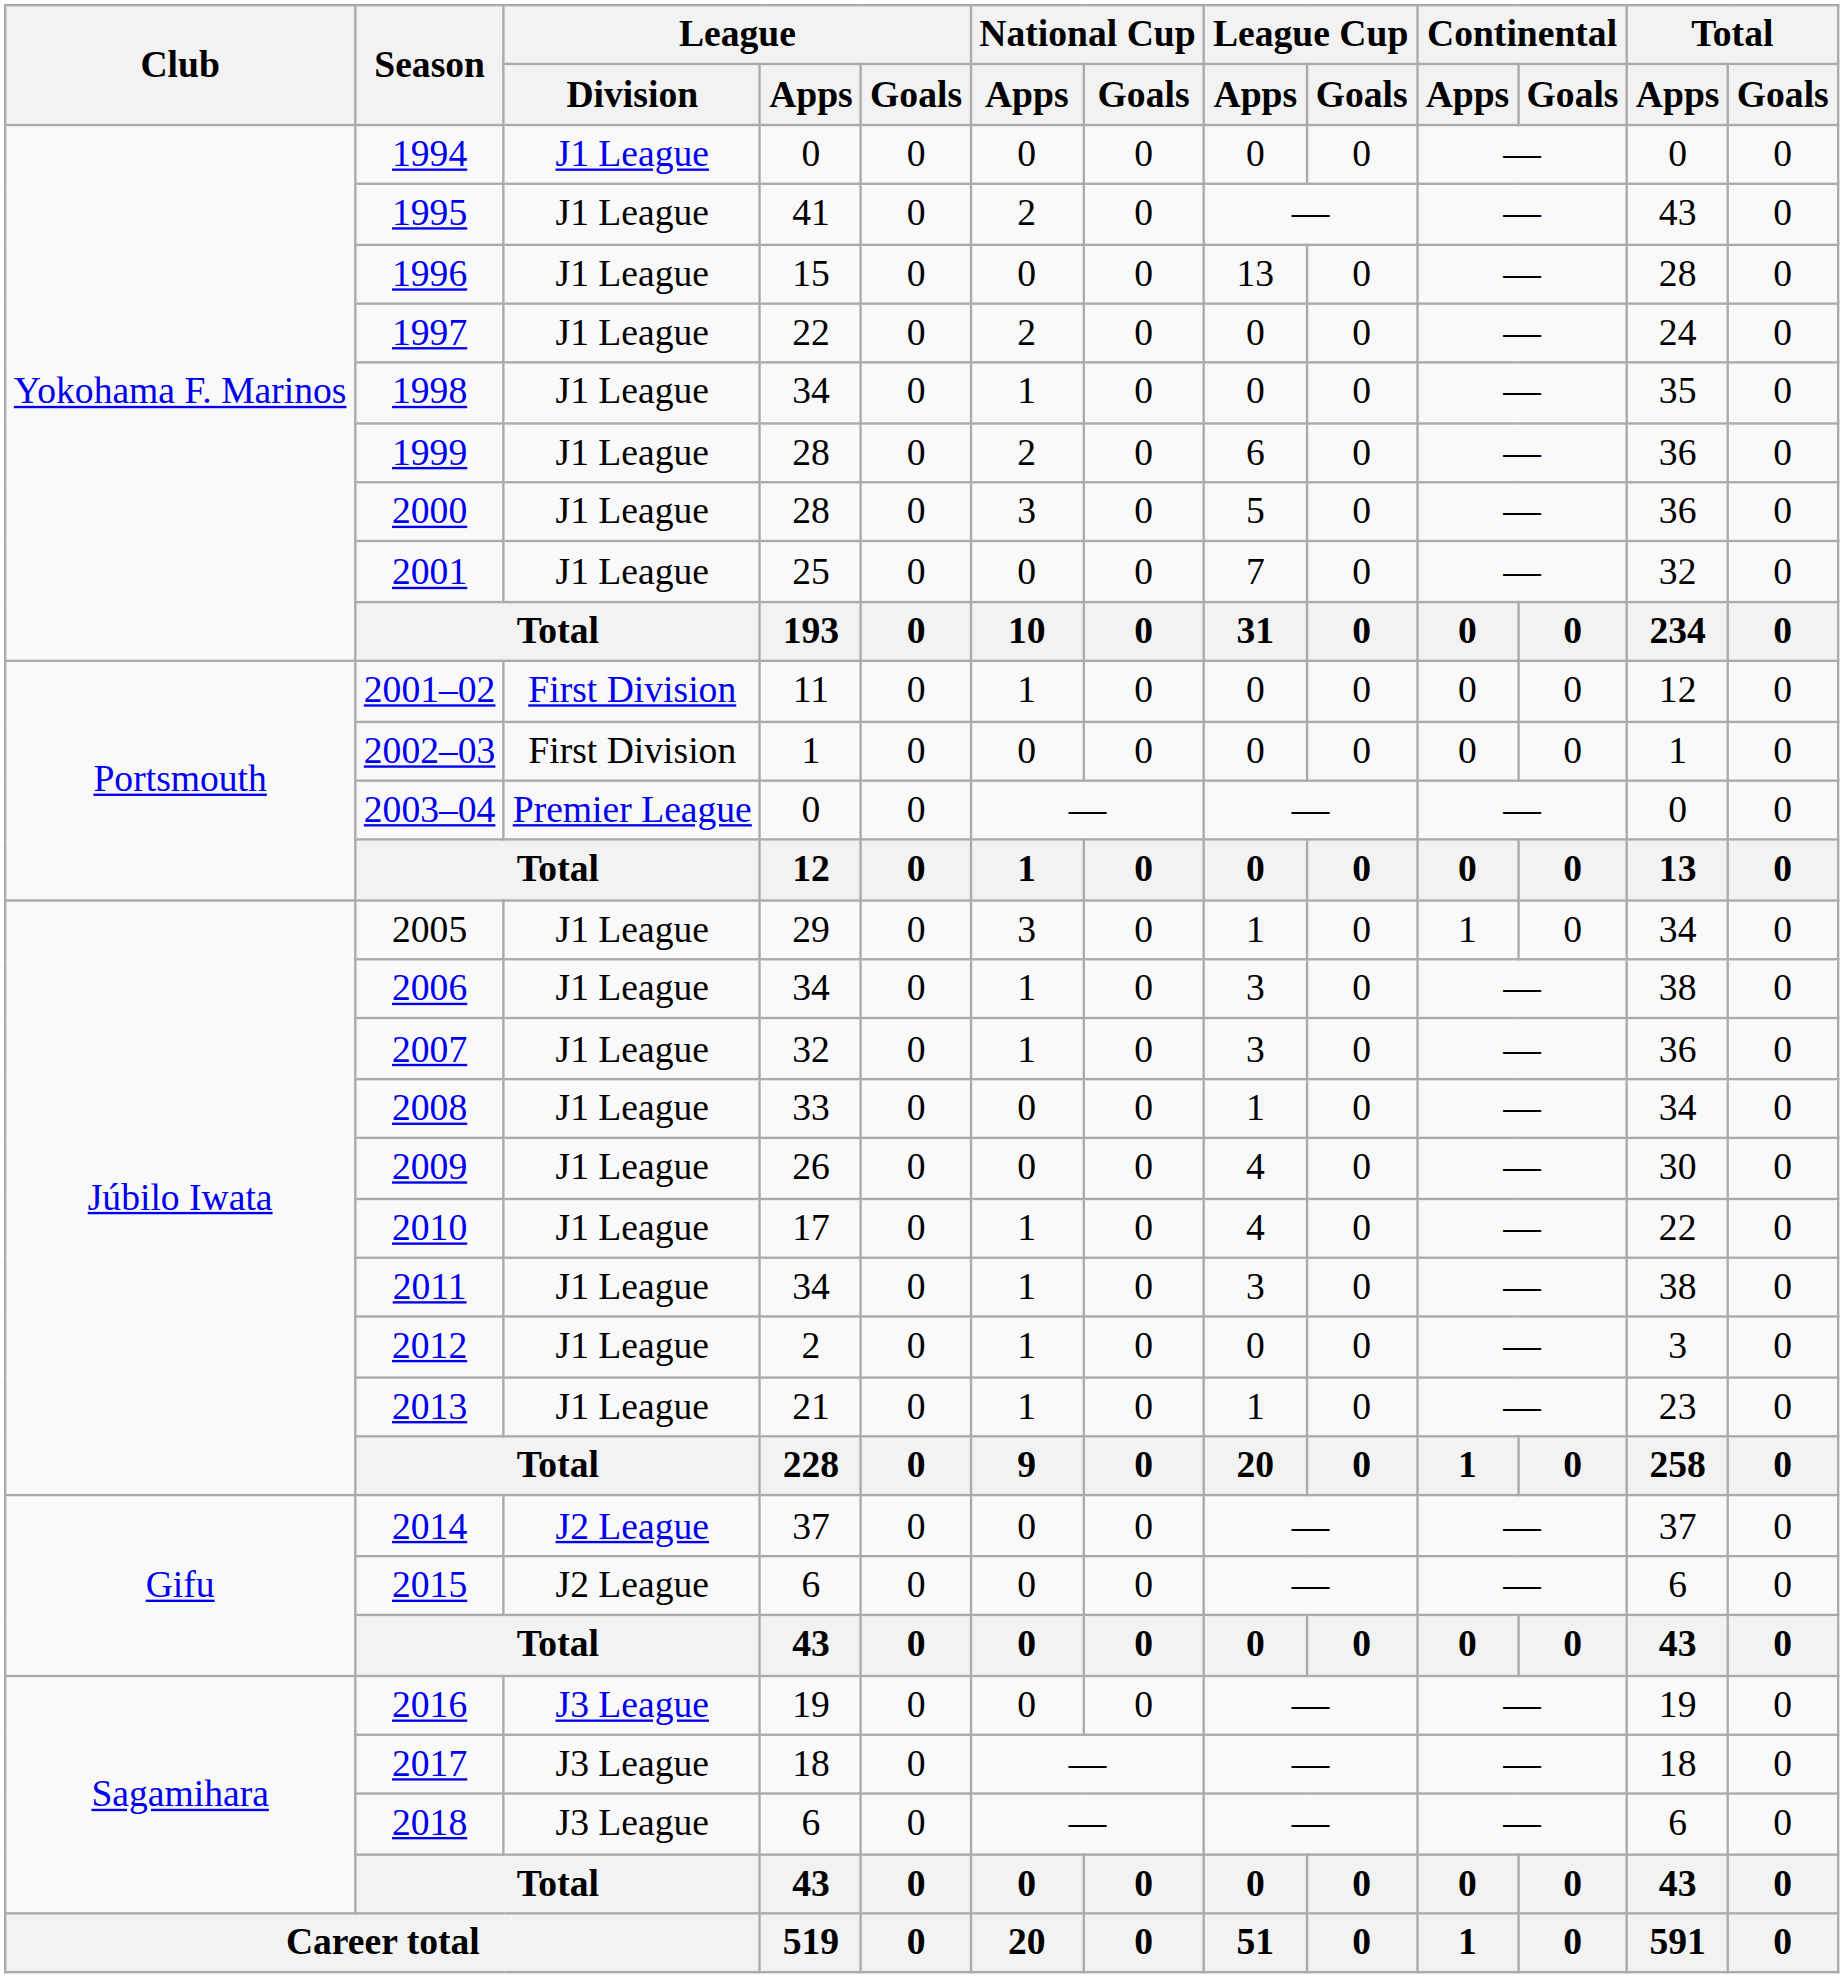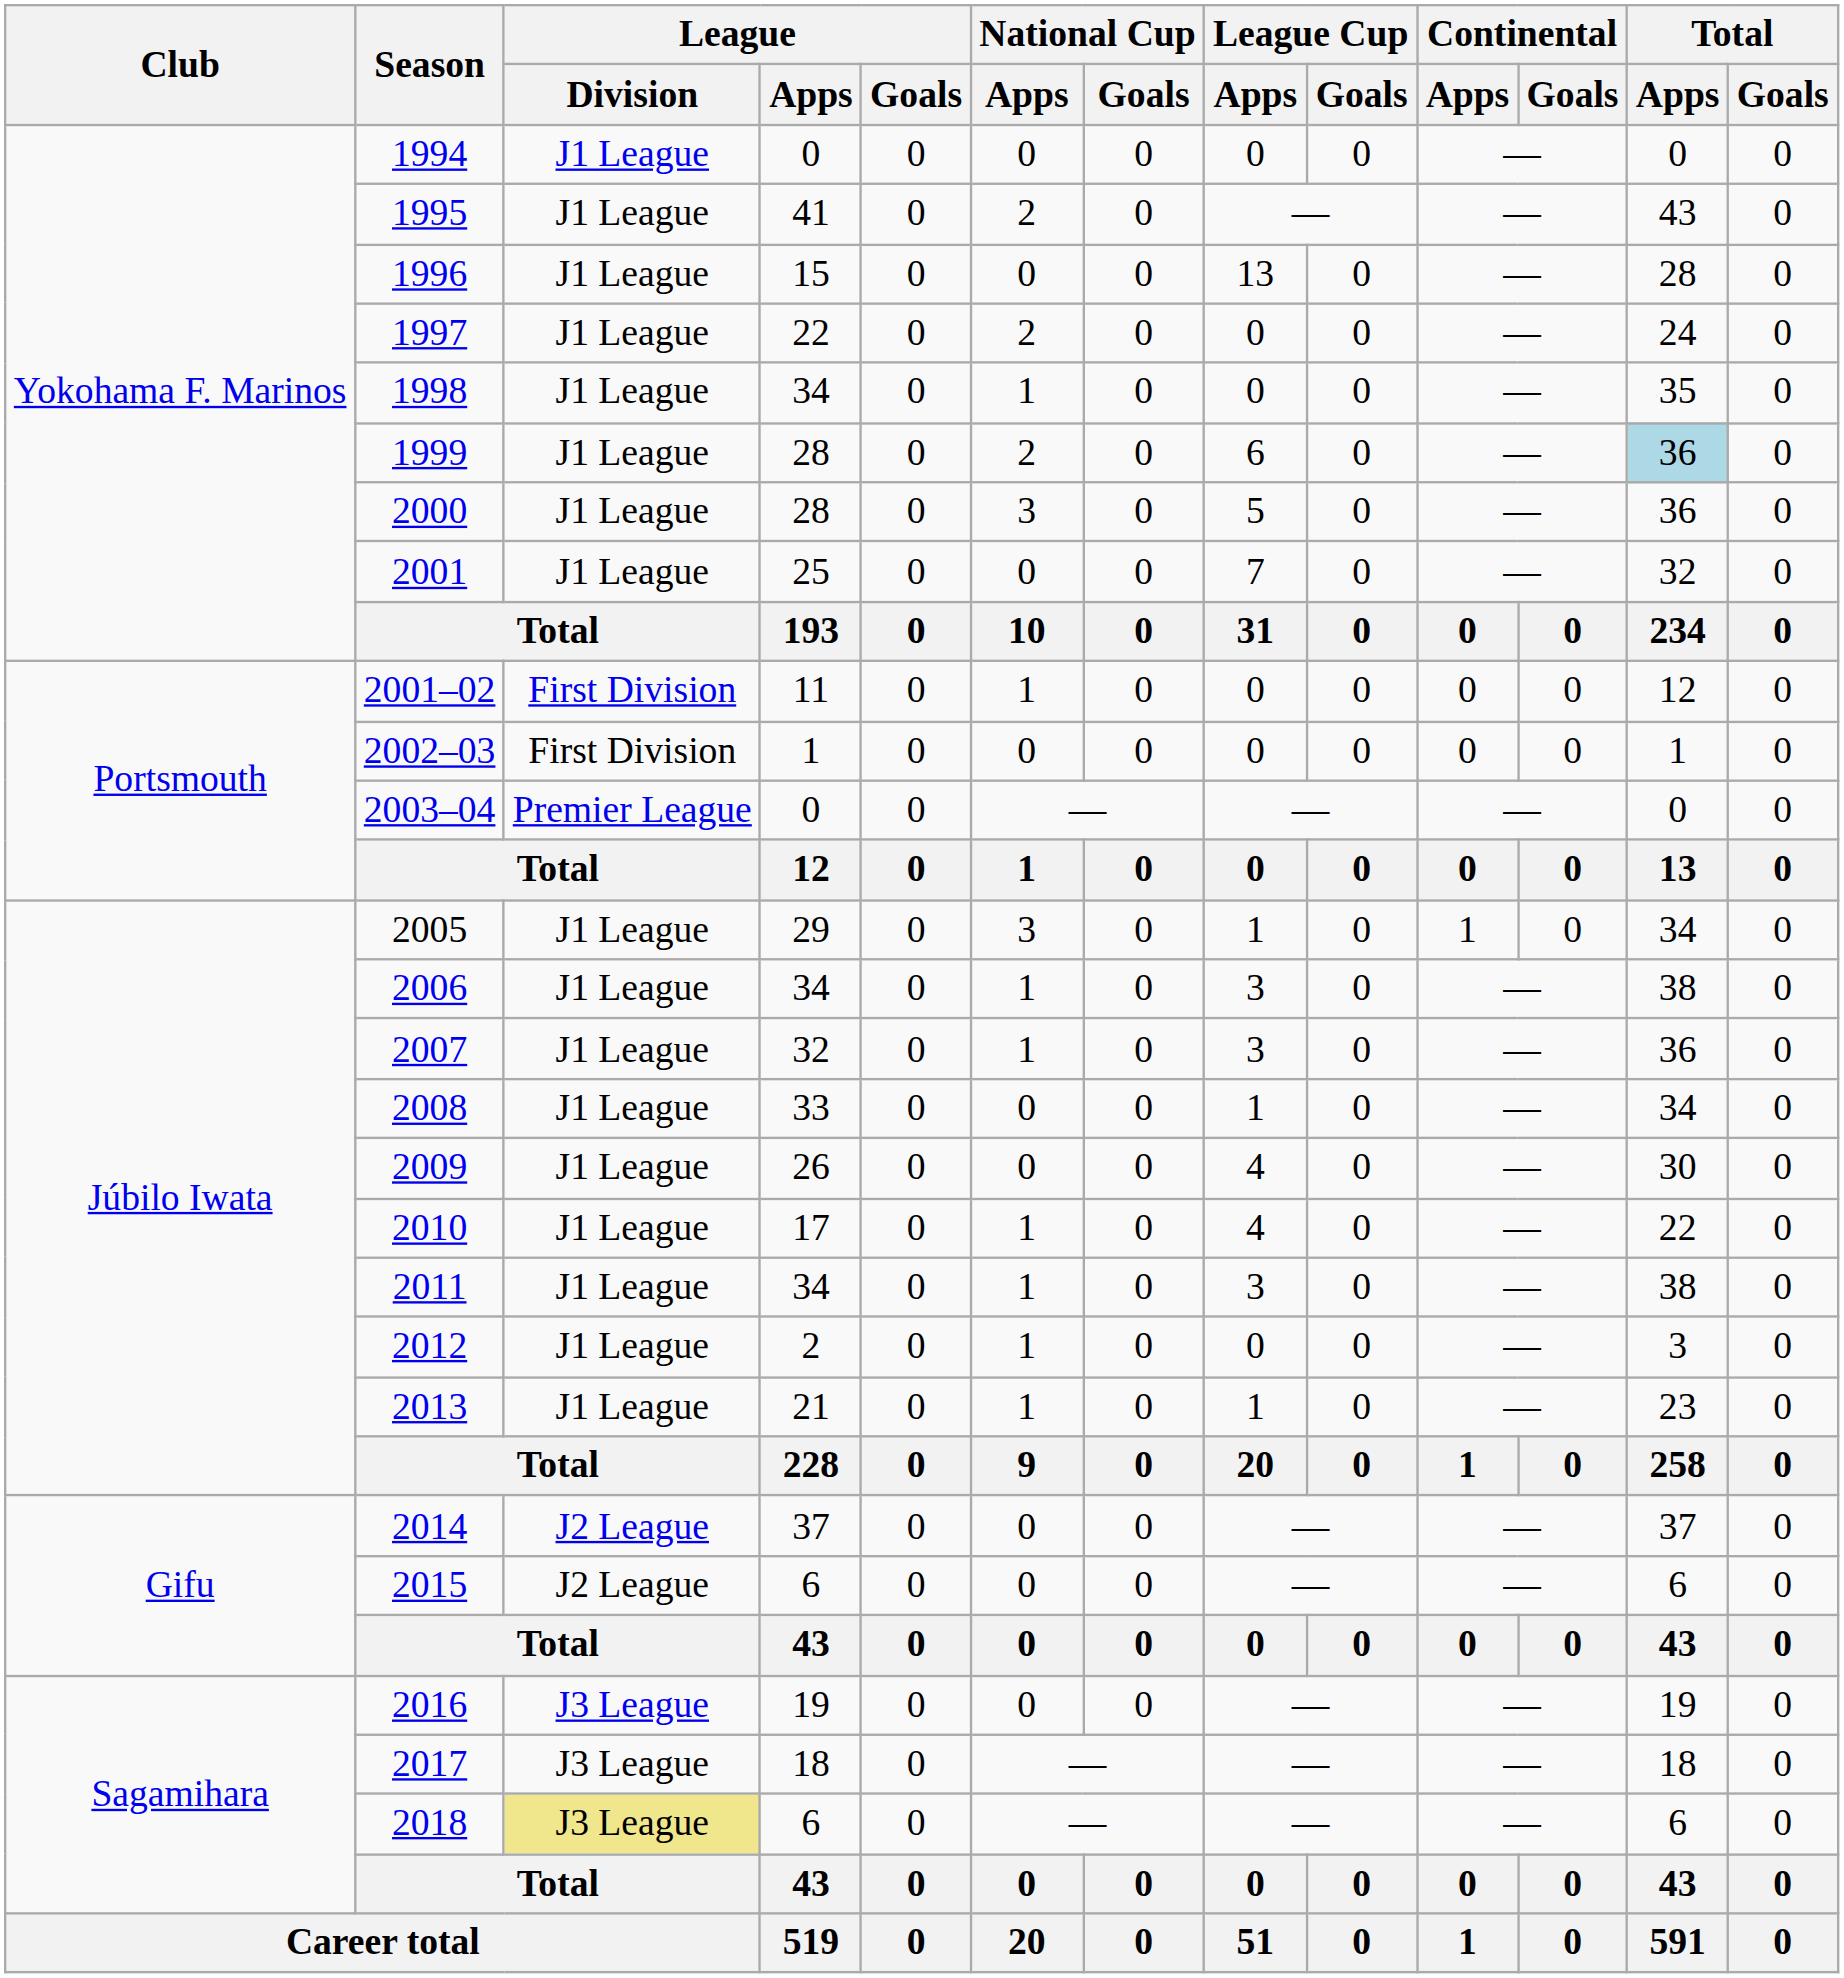1999 | Total / Apps: no background -> lightblue background
2018 | League / Division: no background -> khaki background
